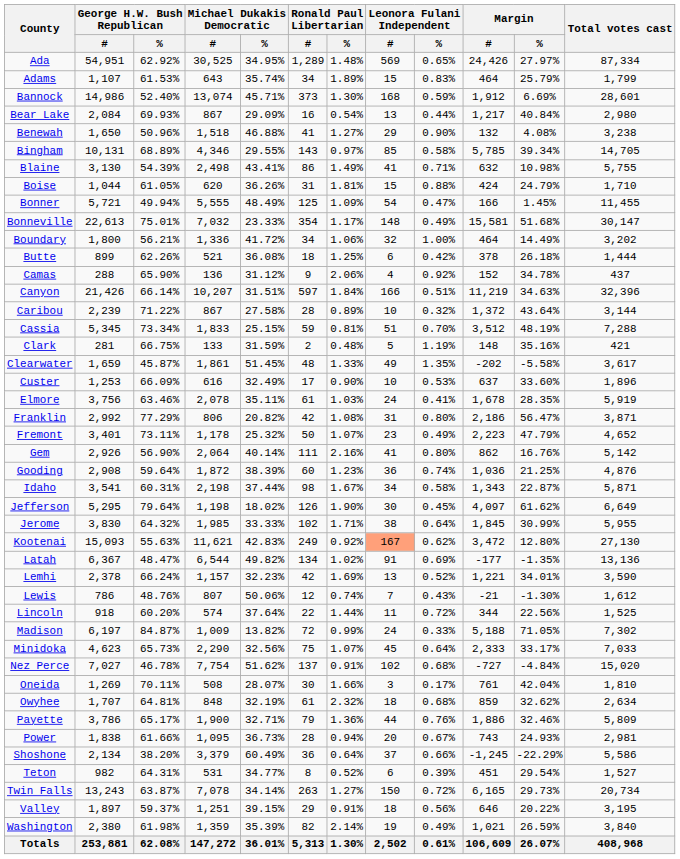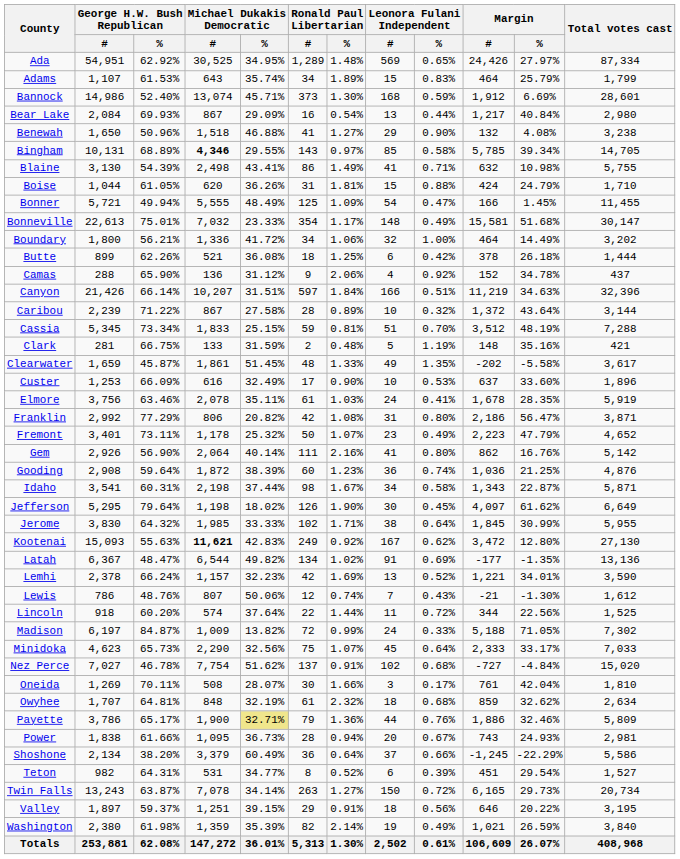Bingham | Michael Dukakis Democratic / #: normal -> bold
Kootenai | Michael Dukakis Democratic / #: normal -> bold
Kootenai | Leonora Fulani Independent / #: lightsalmon background -> no background
Payette | Michael Dukakis Democratic / %: no background -> khaki background
